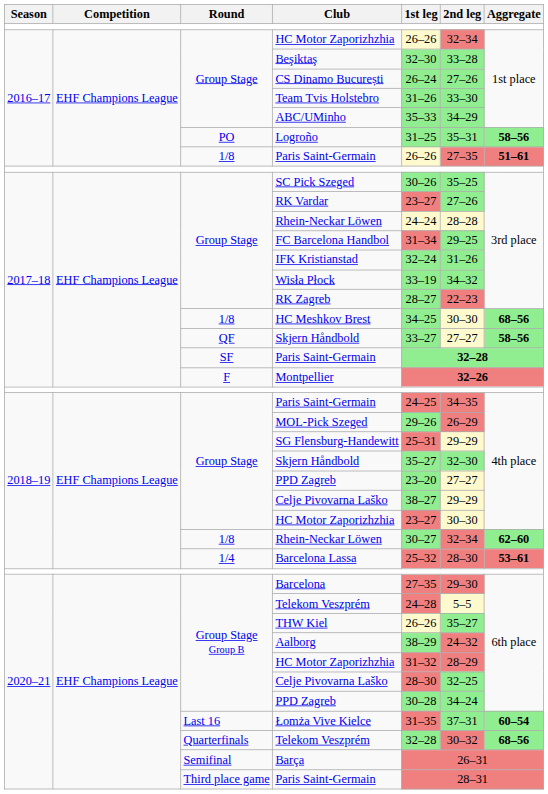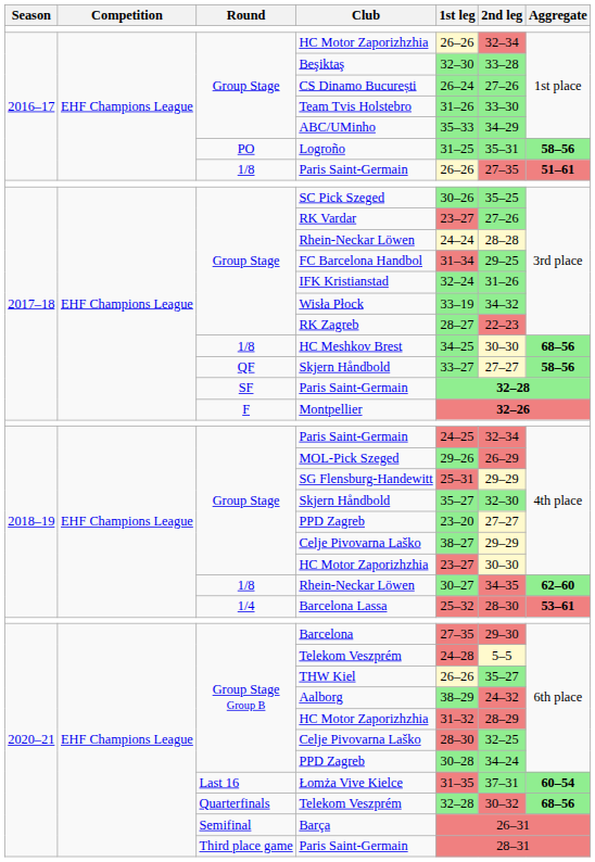Group Stage / Paris Saint-Germain | 2nd leg: 34–35 -> 32–34
1/8 / Rhein-Neckar Löwen | 2nd leg: 32–34 -> 34–35
